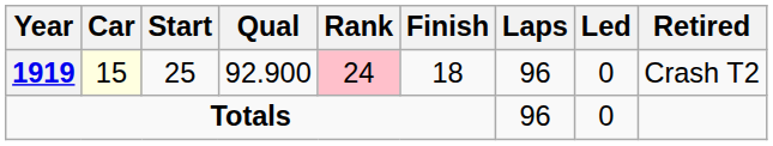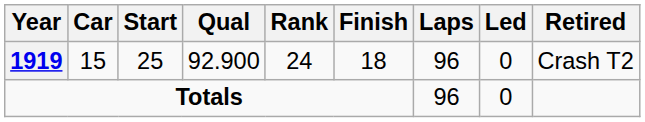1919 | Car: lightyellow background -> no background
1919 | Rank: pink background -> no background
